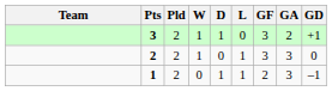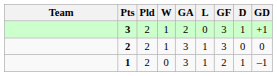columns swapped: D <-> GA
